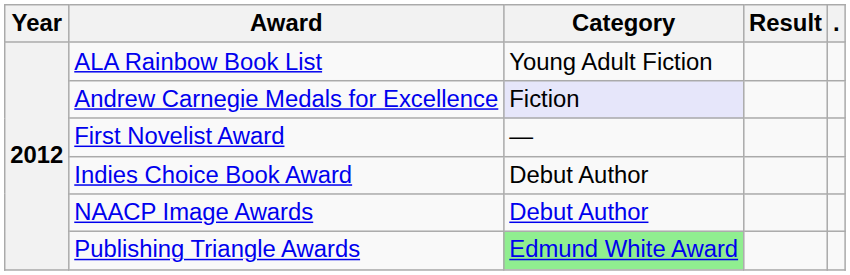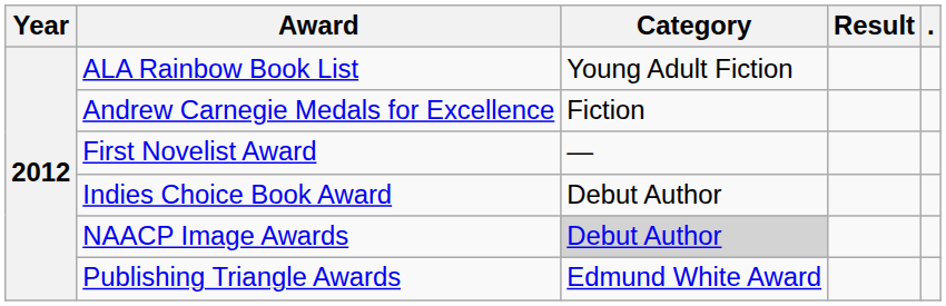Andrew Carnegie Medals for Excellence | Category: lavender background -> no background
NAACP Image Awards | Category: no background -> lightgrey background
Publishing Triangle Awards | Category: lightgreen background -> no background
